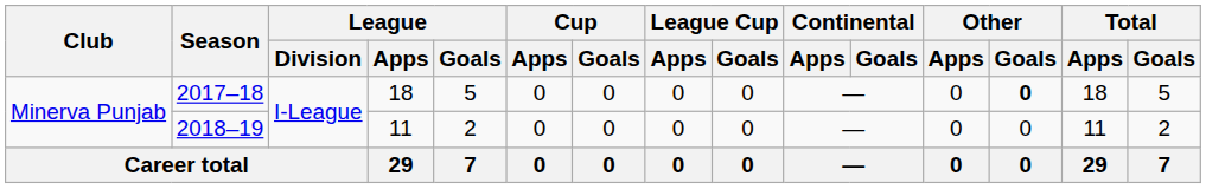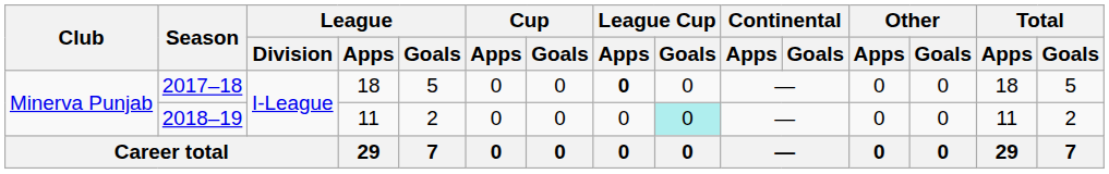2017–18 | League Cup / Apps: normal -> bold
2017–18 | Other / Goals: bold -> normal
2018–19 | League Cup / Goals: no background -> paleturquoise background
